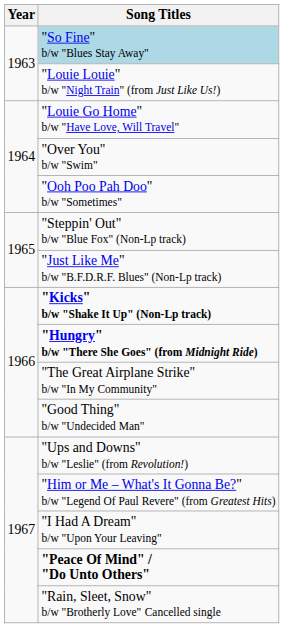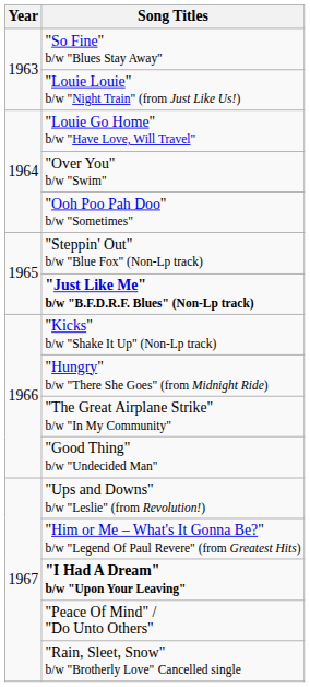"So Fine" b/w "Blues Stay Away" | Song Titles: lightblue background -> no background
"Just Like Me" b/w "B.F.D.R.F. Blues" (Non-Lp track) | Song Titles: normal -> bold
"Kicks" b/w "Shake It Up" (Non-Lp track) | Song Titles: bold -> normal
"Hungry" b/w "There She Goes" (from Midnight Ride) | Song Titles: bold -> normal
"I Had A Dream" b/w "Upon Your Leaving" | Song Titles: normal -> bold
"Peace Of Mind" / "Do Unto Others" | Song Titles: bold -> normal
